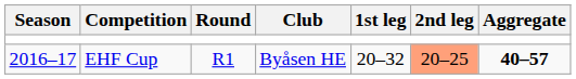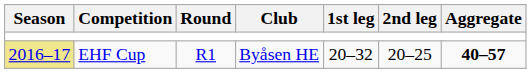EHF Cup | Season: no background -> khaki background
EHF Cup | 2nd leg: lightsalmon background -> no background
